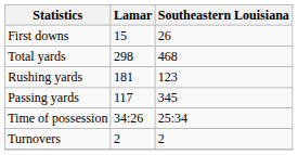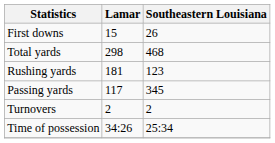rows swapped: Turnovers <-> Time of possession
